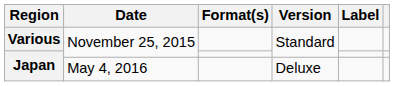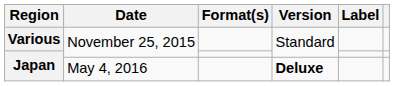Japan / May 4, 2016 | Version: normal -> bold
